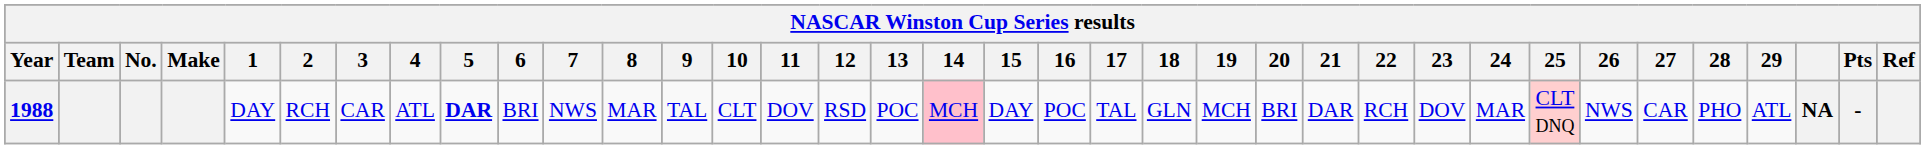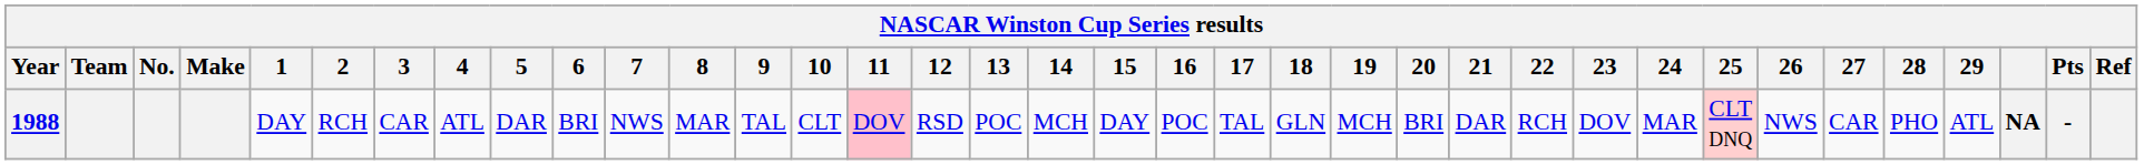1988 | 5: bold -> normal
1988 | 11: no background -> pink background
1988 | 14: pink background -> no background
